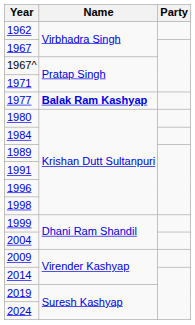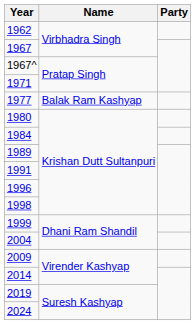1977 | Name: bold -> normal
